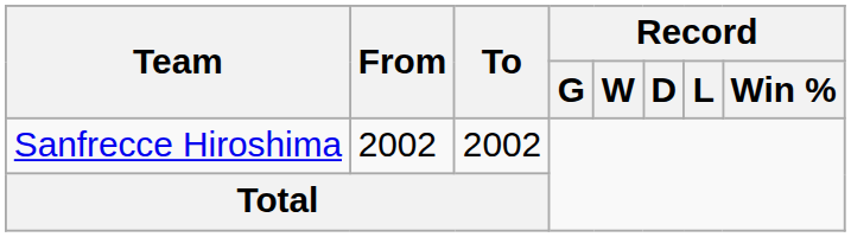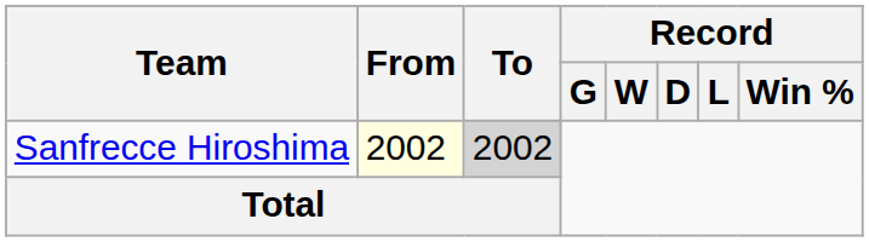Sanfrecce Hiroshima | From: no background -> lightyellow background
Sanfrecce Hiroshima | To: no background -> lightgrey background
